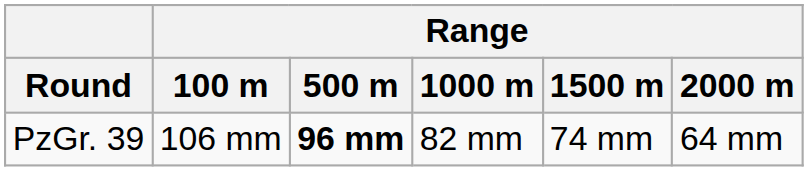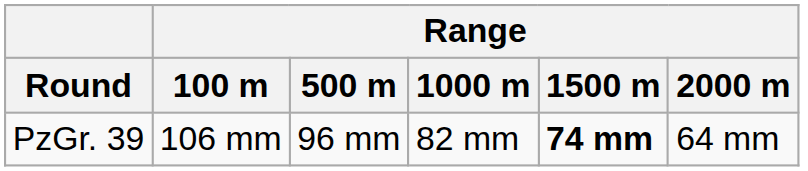PzGr. 39 | Range / 500 m: bold -> normal
PzGr. 39 | Range / 1500 m: normal -> bold
